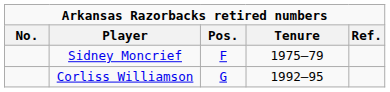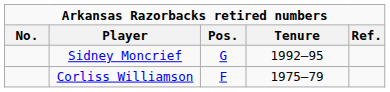Sidney Moncrief | Pos.: F -> G
Sidney Moncrief | Tenure: 1975–79 -> 1992–95
Corliss Williamson | Pos.: G -> F
Corliss Williamson | Tenure: 1992–95 -> 1975–79
